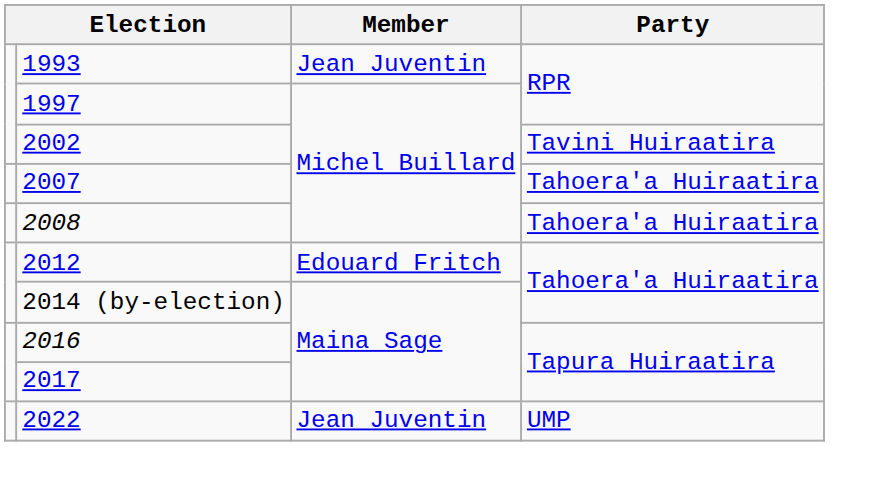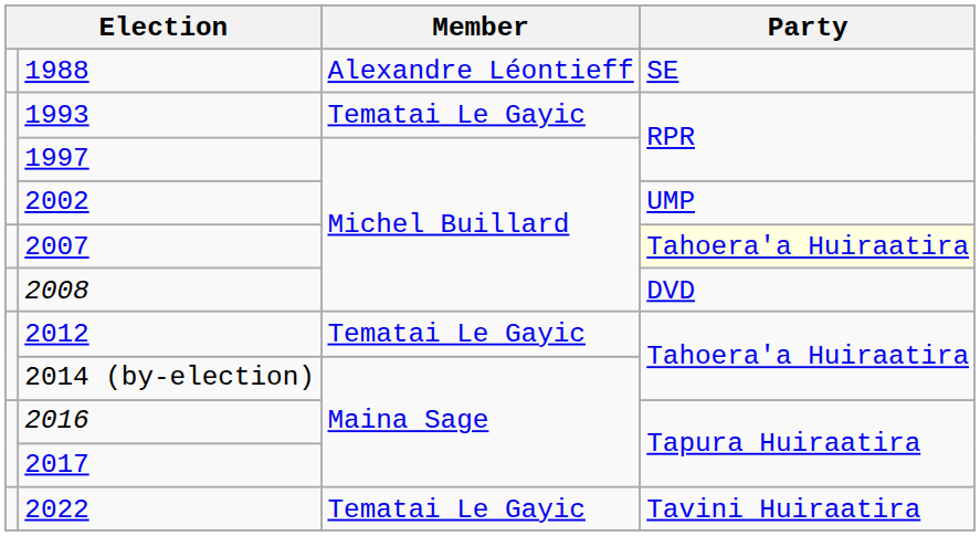+ row: 1988 | Alexandre Léontieff | SE
1993 | Member: Jean Juventin -> Tematai Le Gayic
2002 | Party: Tavini Huiraatira -> UMP
2007 | Party: no background -> lightyellow background
2008 | Party: Tahoera'a Huiraatira -> DVD
2012 | Member: Edouard Fritch -> Tematai Le Gayic
2022 | Member: Jean Juventin -> Tematai Le Gayic
2022 | Party: UMP -> Tavini Huiraatira
